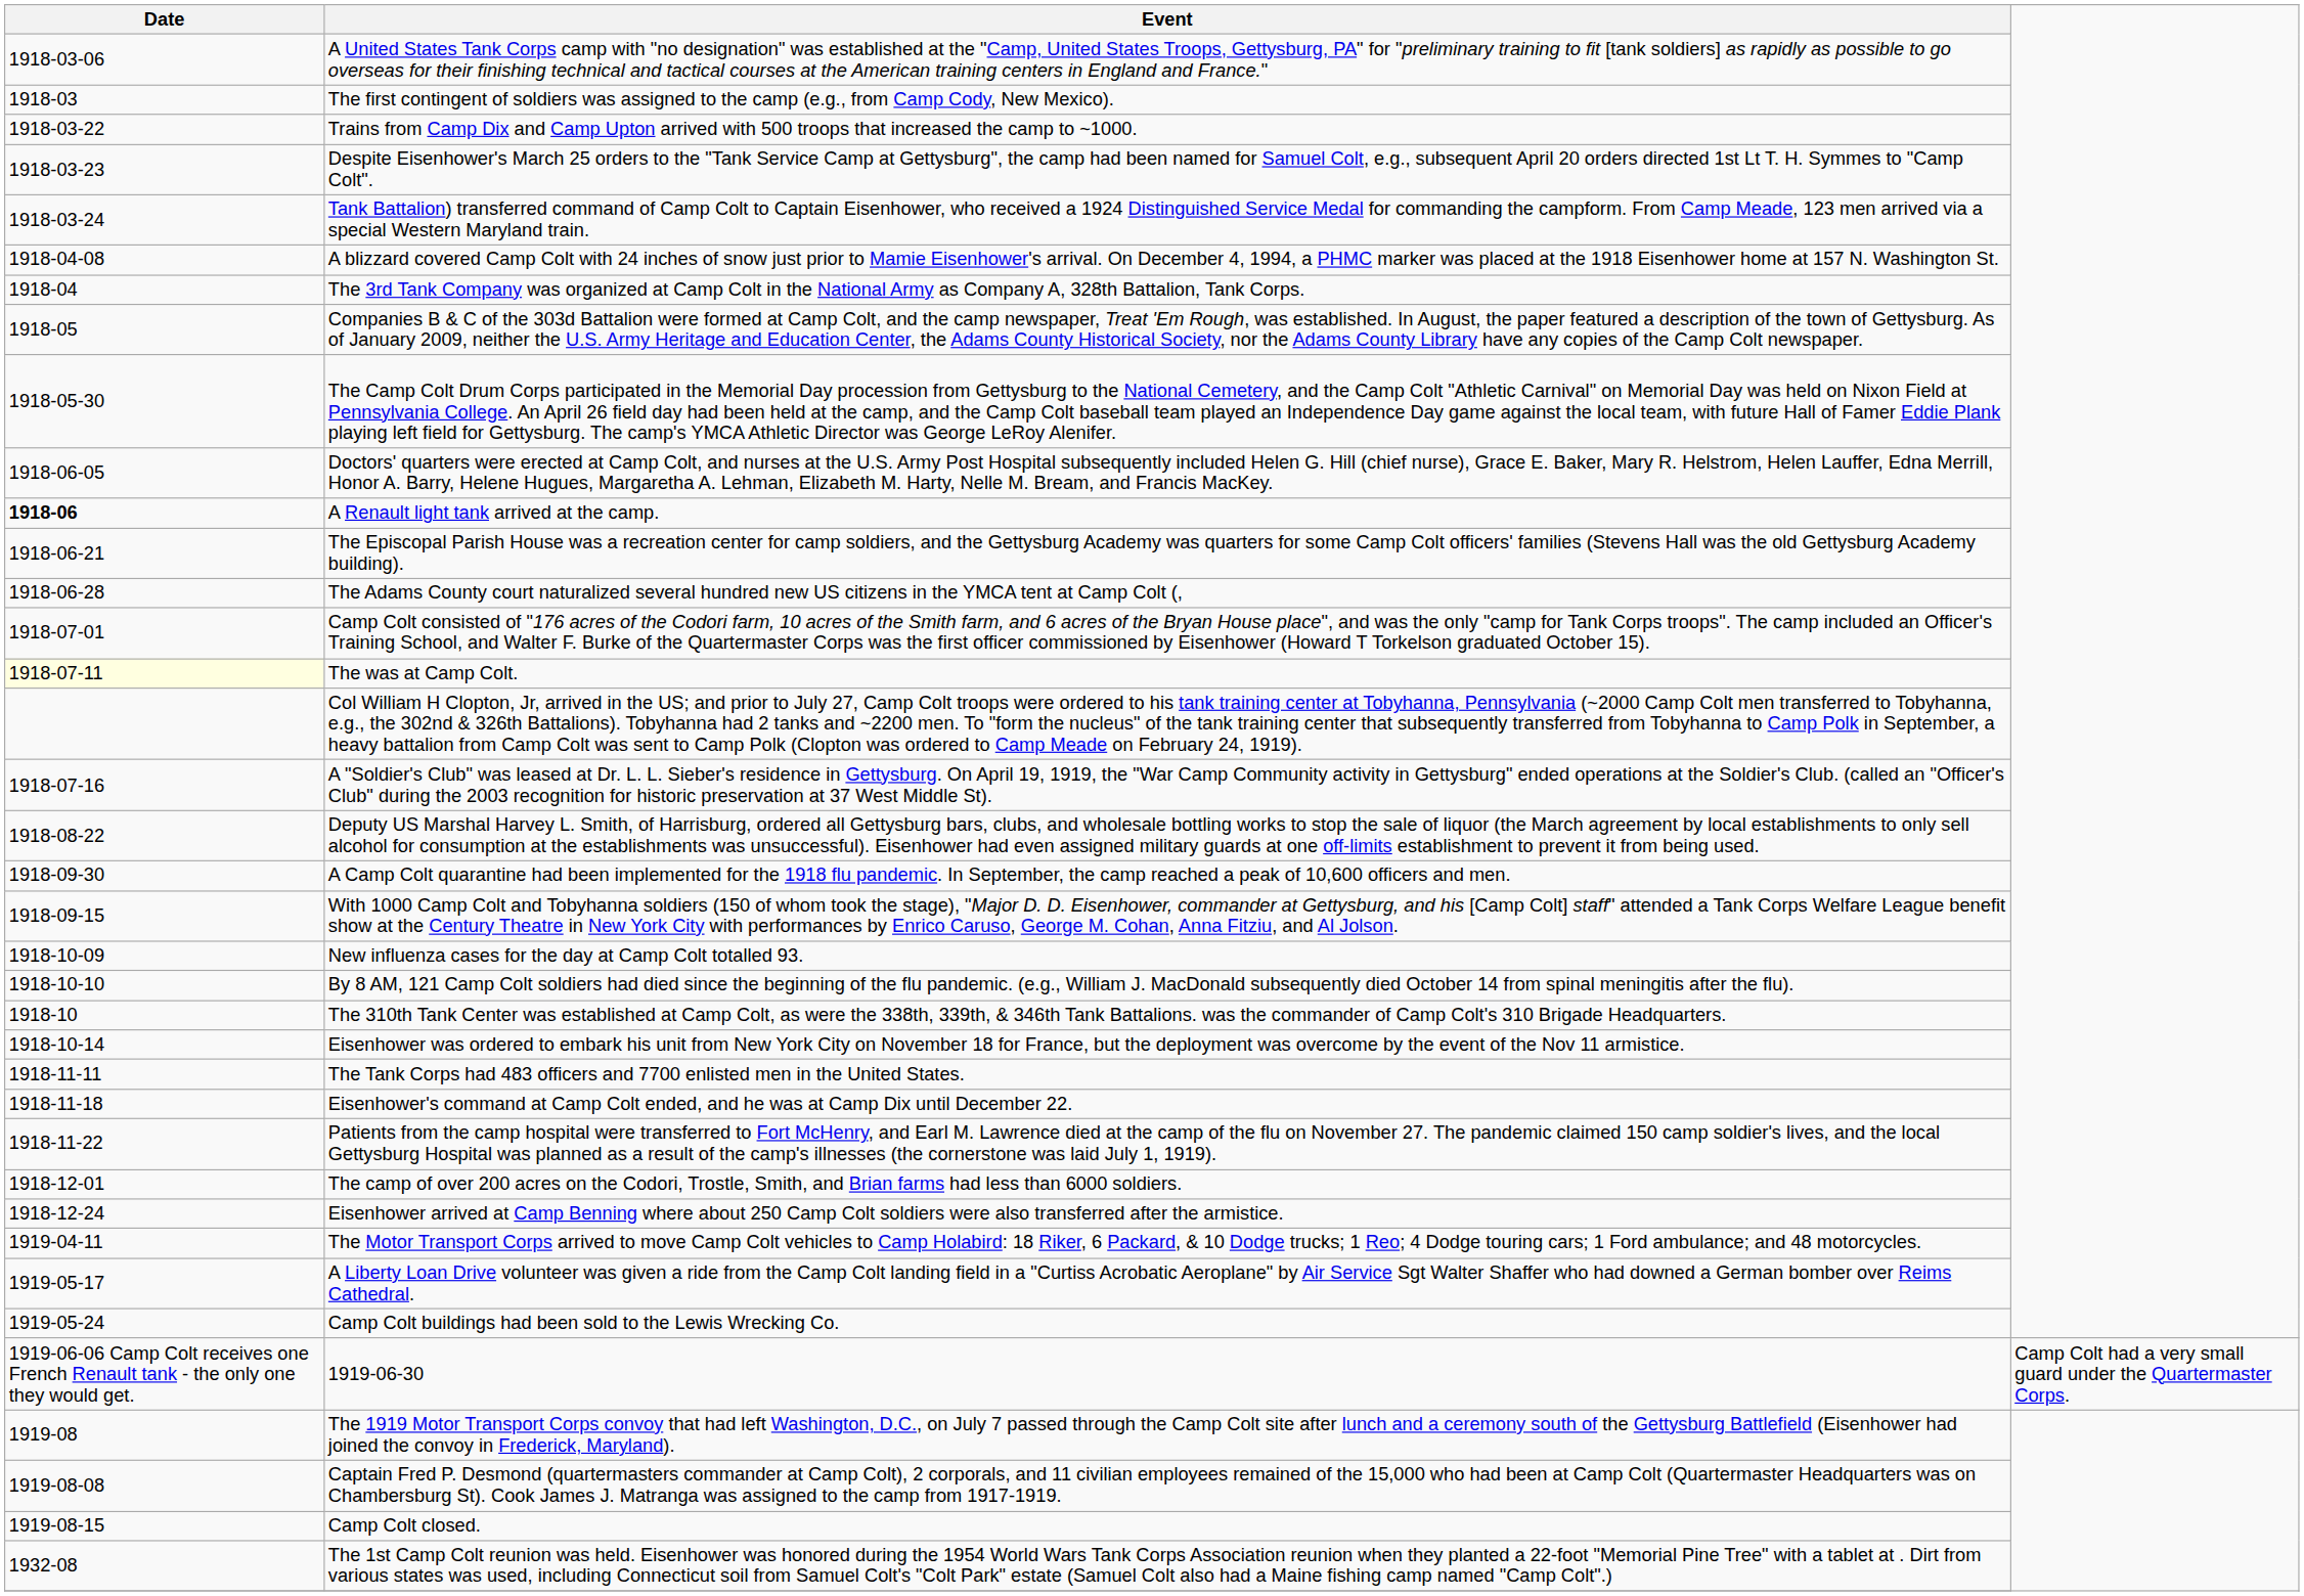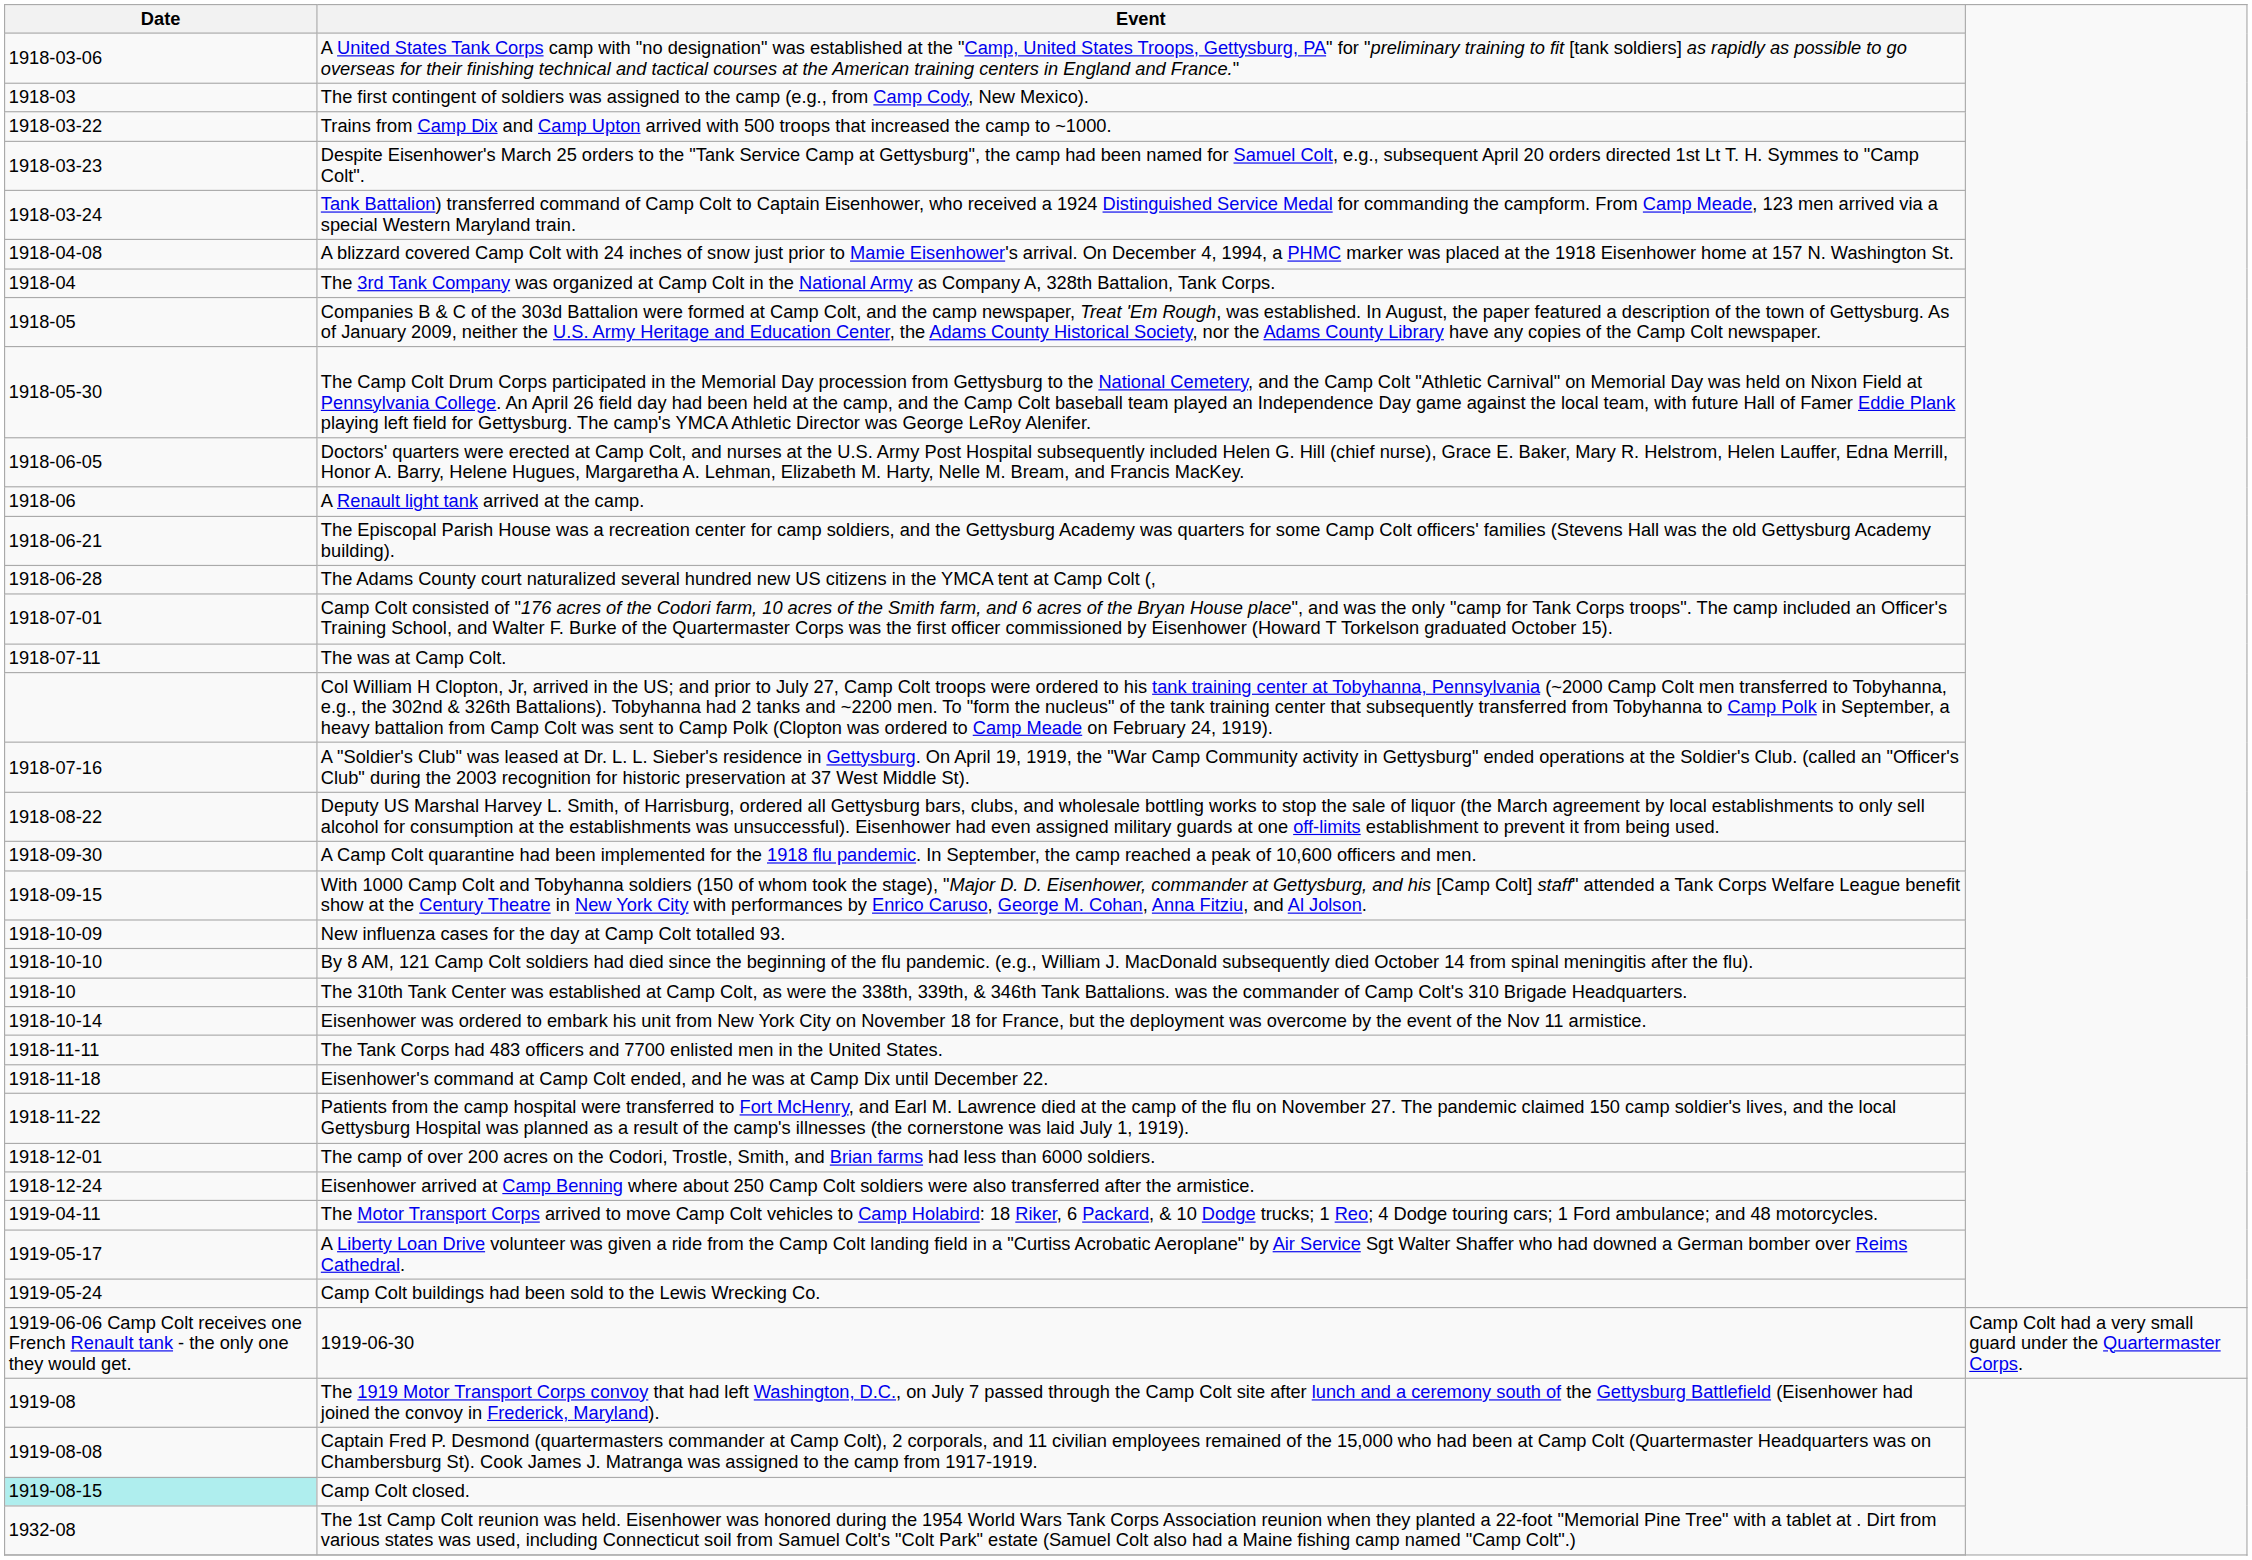A Renault light tank arrived at the camp. | Date: bold -> normal
The was at Camp Colt. | Date: lightyellow background -> no background
Camp Colt closed. | Date: no background -> paleturquoise background
